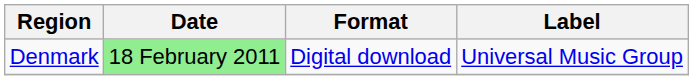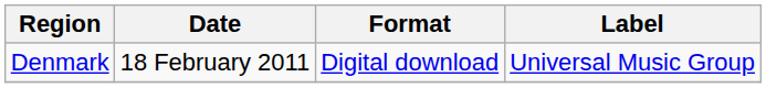Denmark | Date: lightgreen background -> no background
